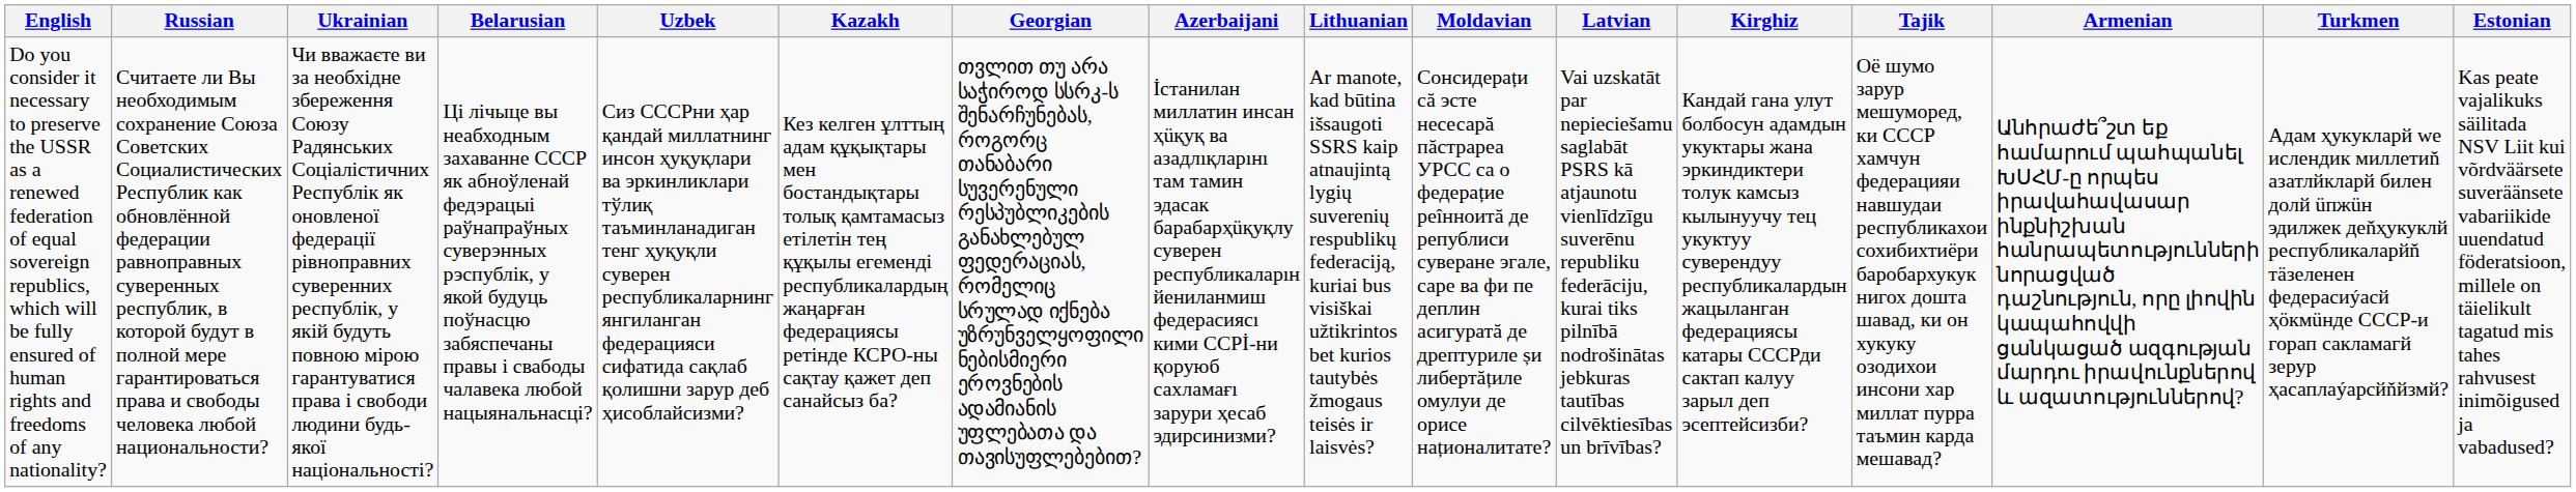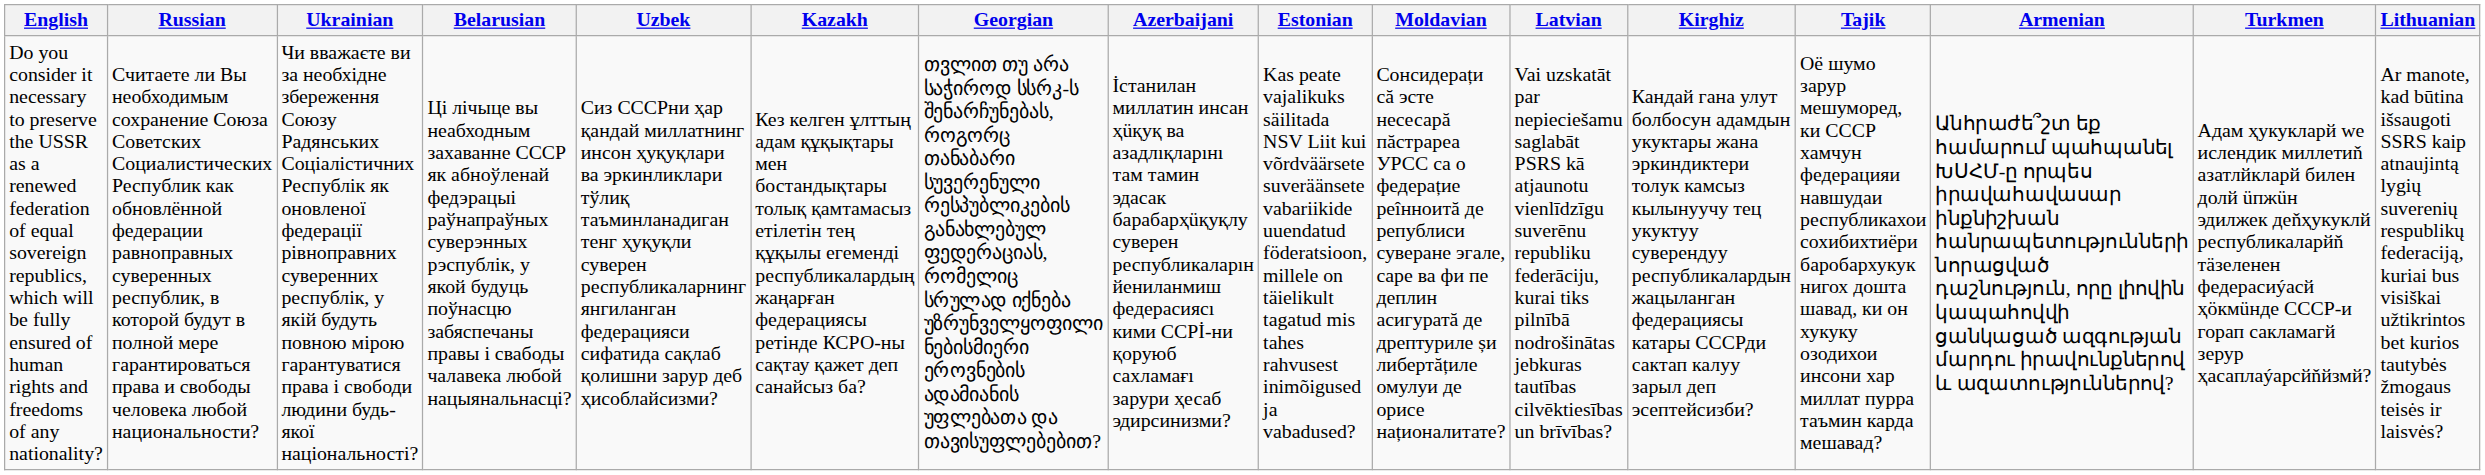columns swapped: Lithuanian <-> Estonian
